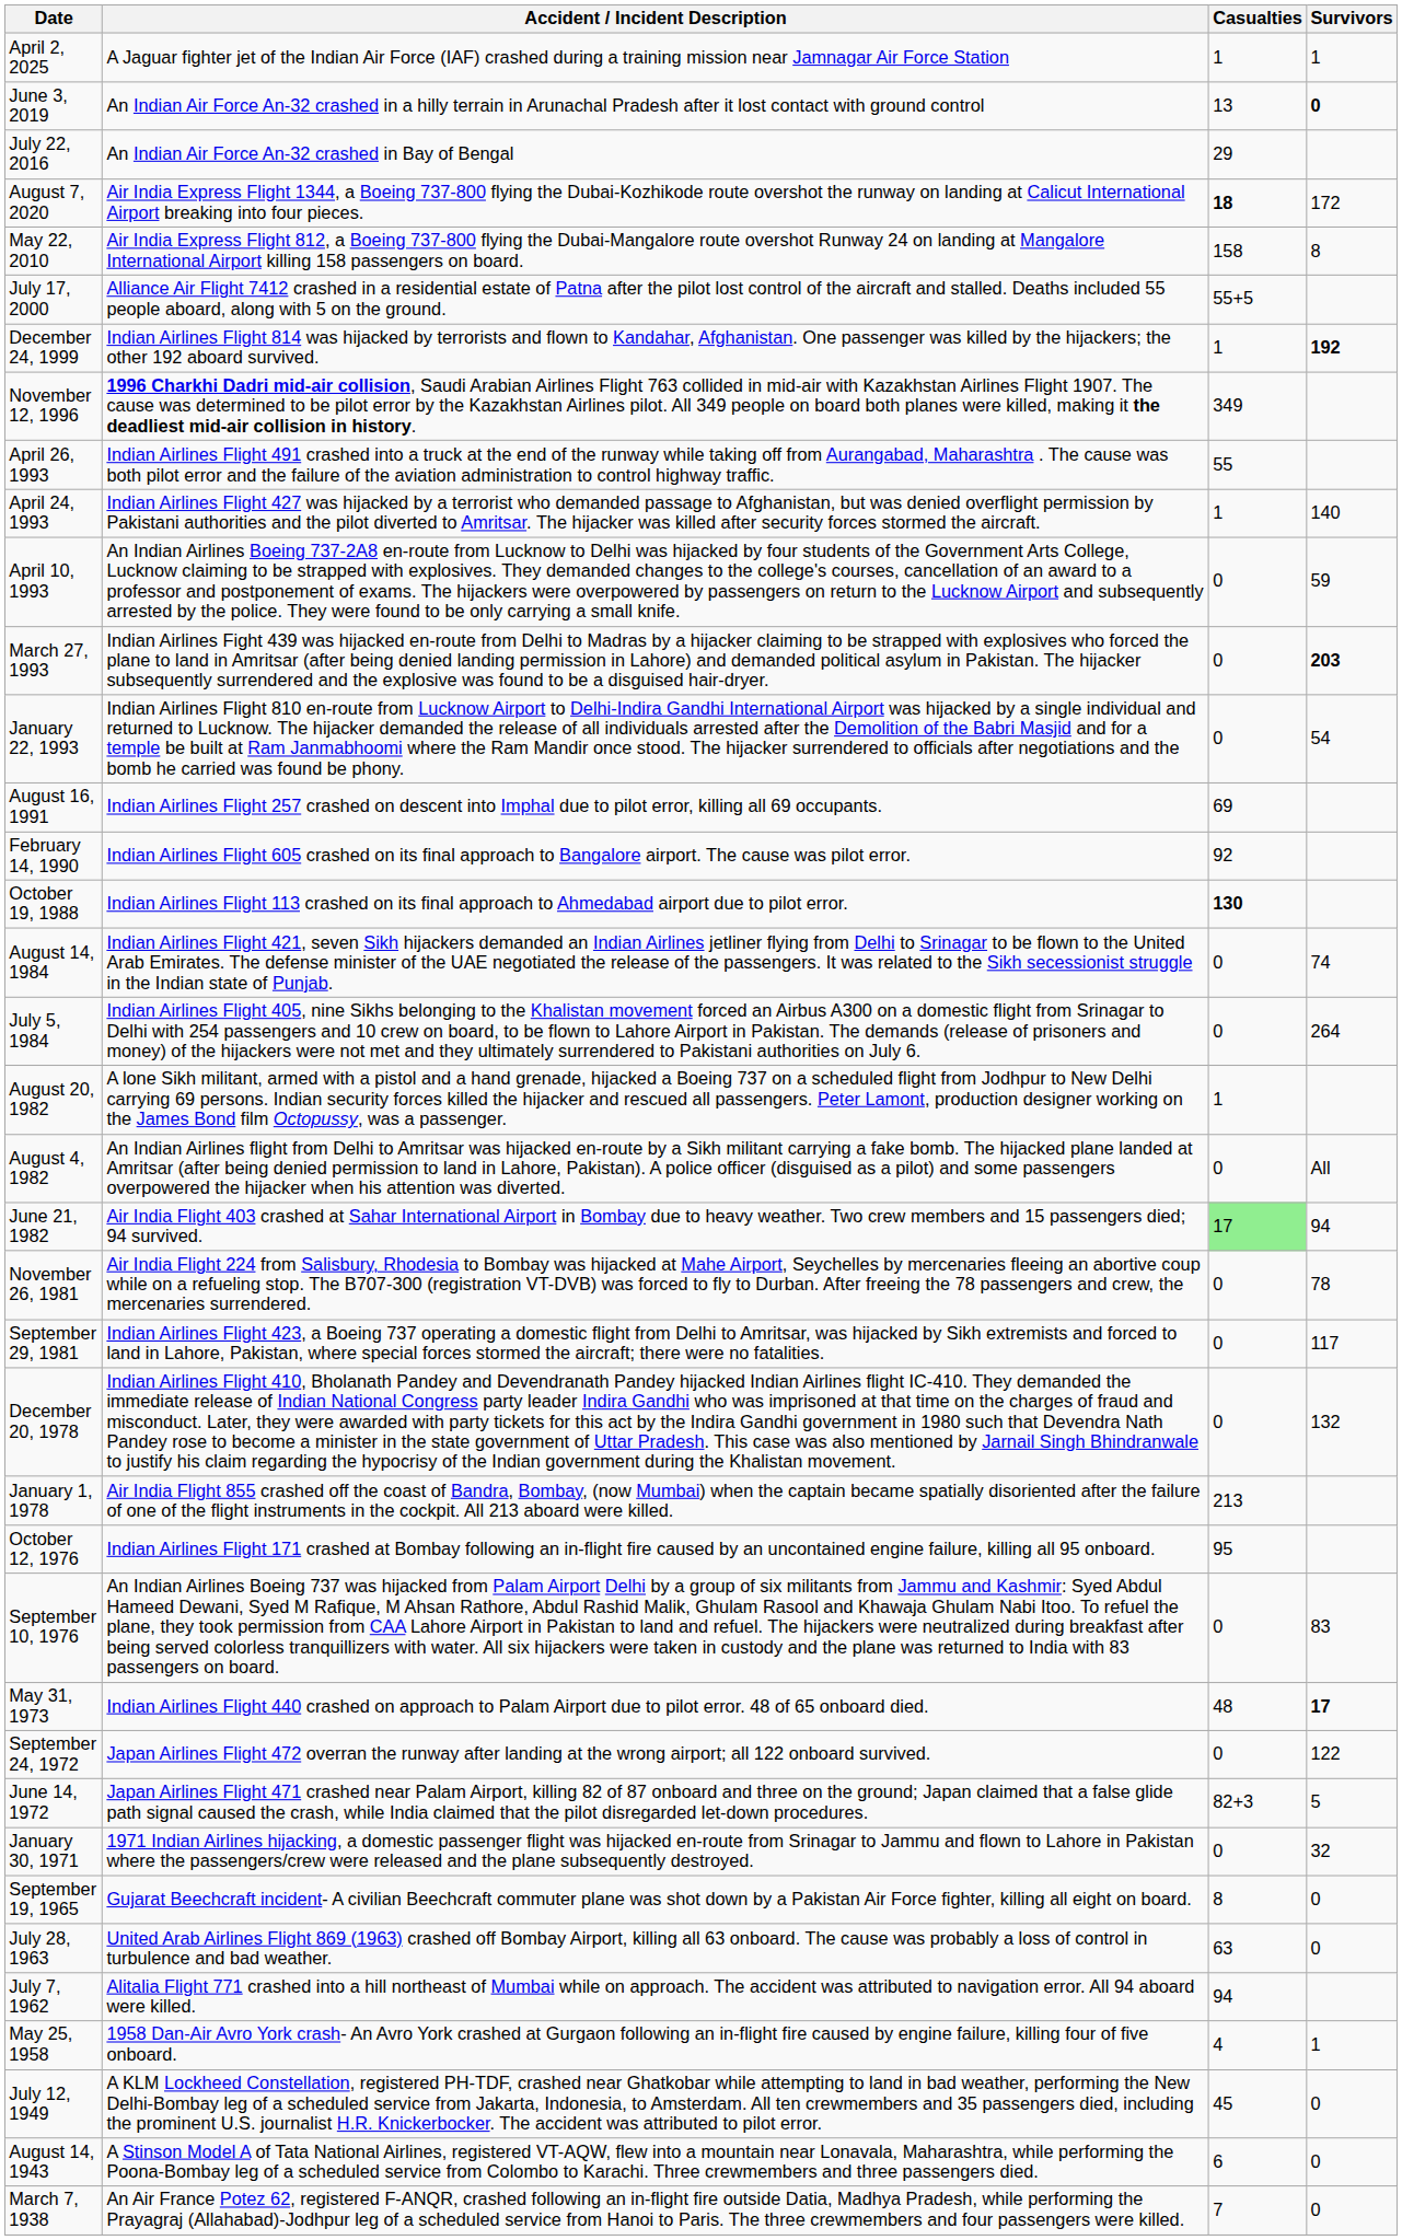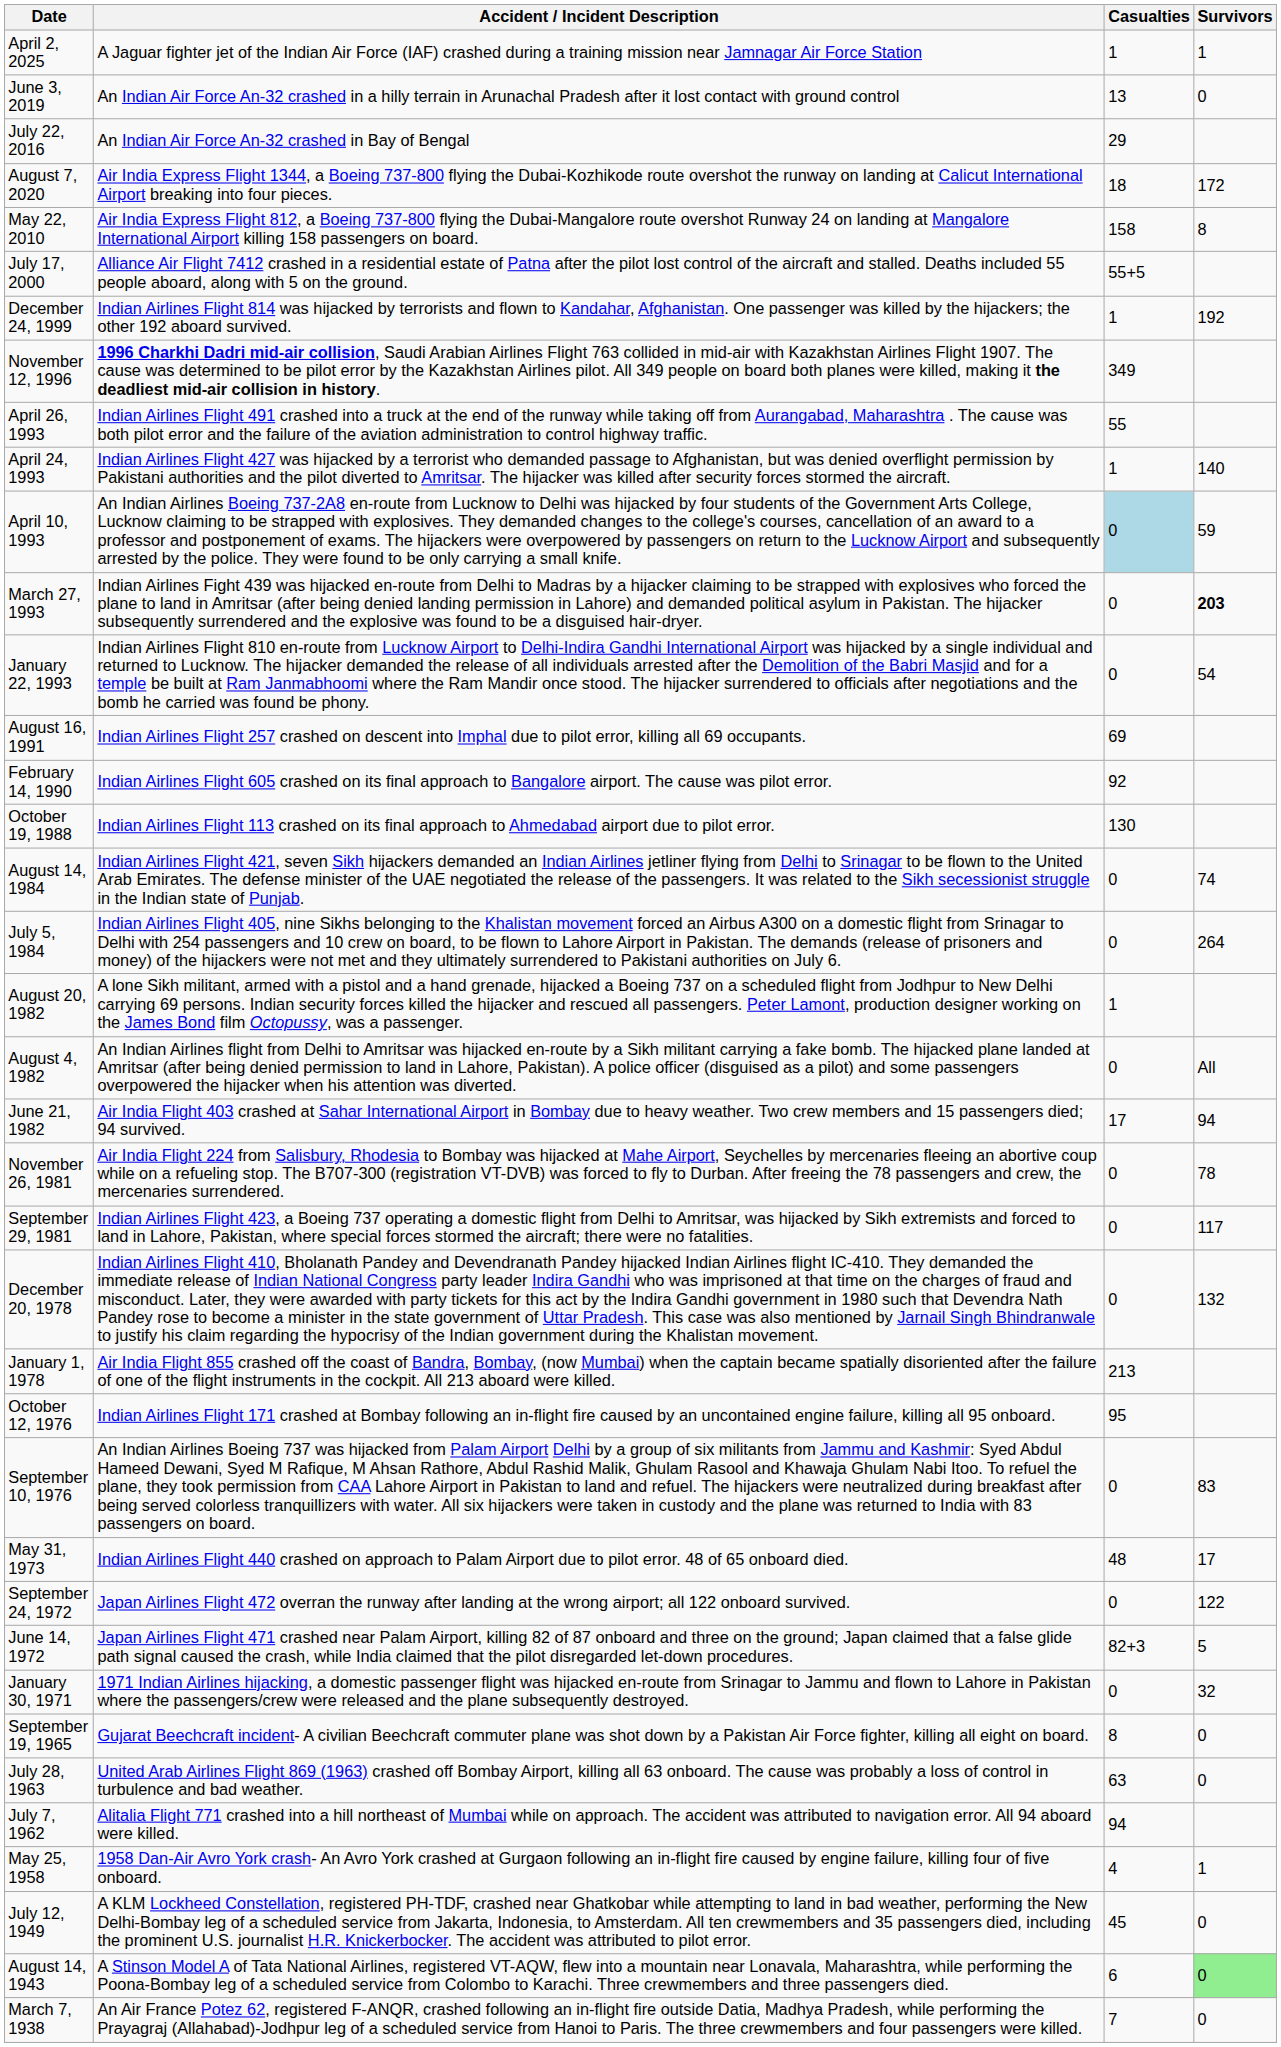June 3, 2019 | Survivors: bold -> normal
August 7, 2020 | Casualties: bold -> normal
December 24, 1999 | Survivors: bold -> normal
April 10, 1993 | Casualties: no background -> lightblue background
October 19, 1988 | Casualties: bold -> normal
June 21, 1982 | Casualties: lightgreen background -> no background
May 31, 1973 | Survivors: bold -> normal
August 14, 1943 | Survivors: no background -> lightgreen background
